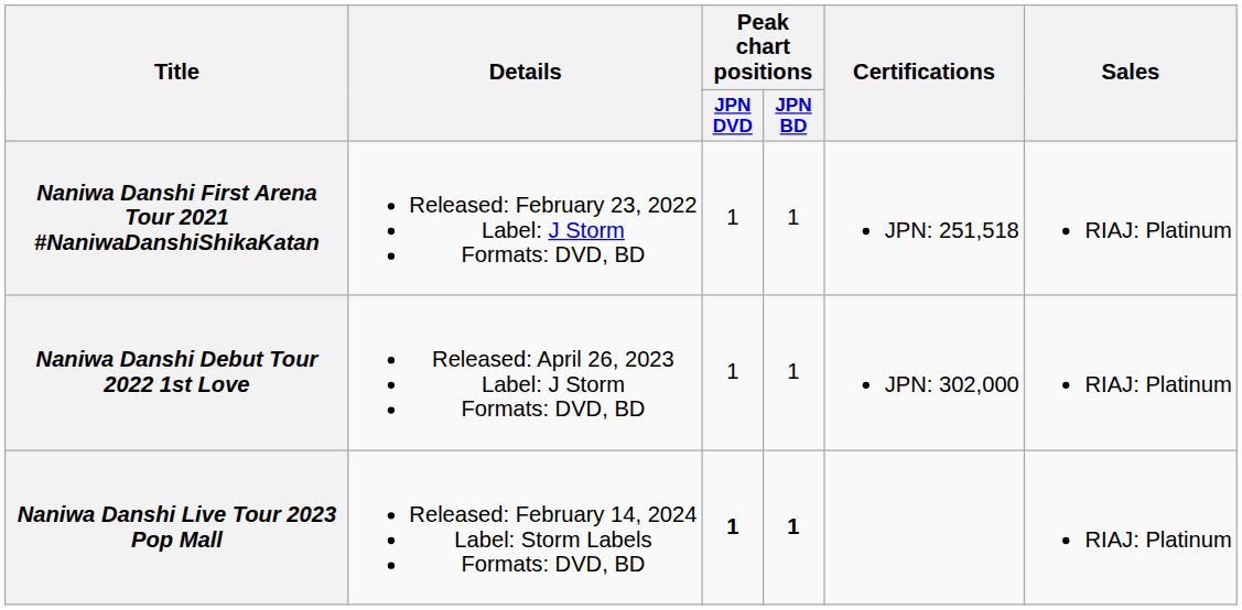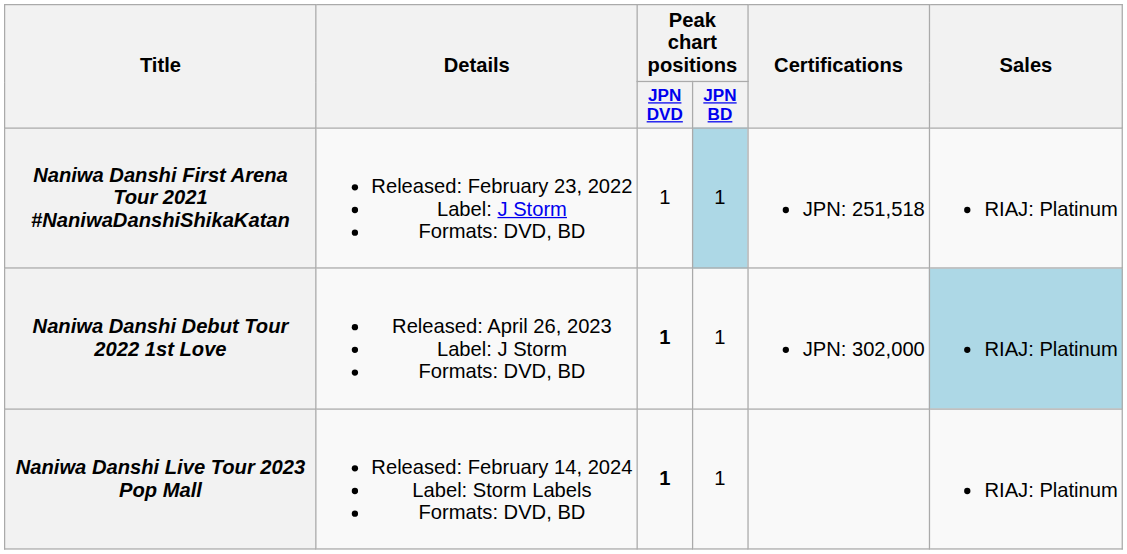Naniwa Danshi First Arena Tour 2021 #NaniwaDanshiShikaKatan | Peak chart positions / JPN BD: no background -> lightblue background
Naniwa Danshi Debut Tour 2022 1st Love | Peak chart positions / JPN DVD: normal -> bold
Naniwa Danshi Debut Tour 2022 1st Love | Sales: no background -> lightblue background
Naniwa Danshi Live Tour 2023 Pop Mall | Peak chart positions / JPN BD: bold -> normal
